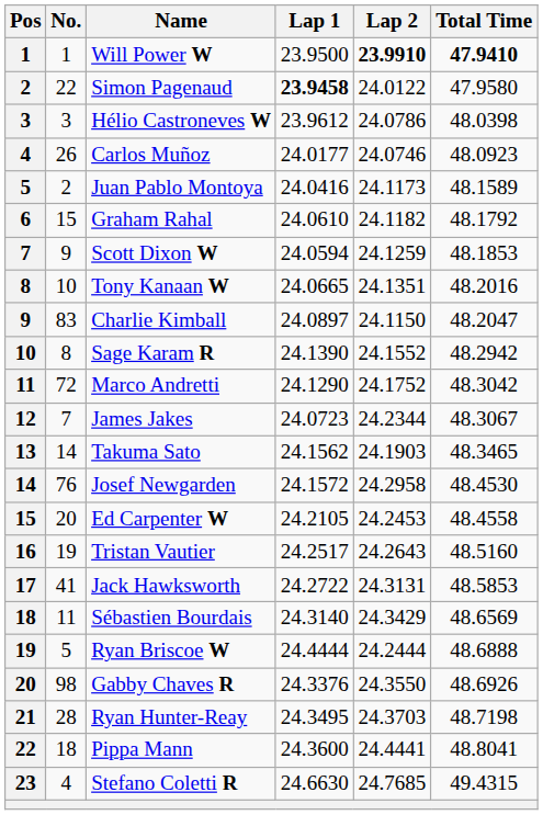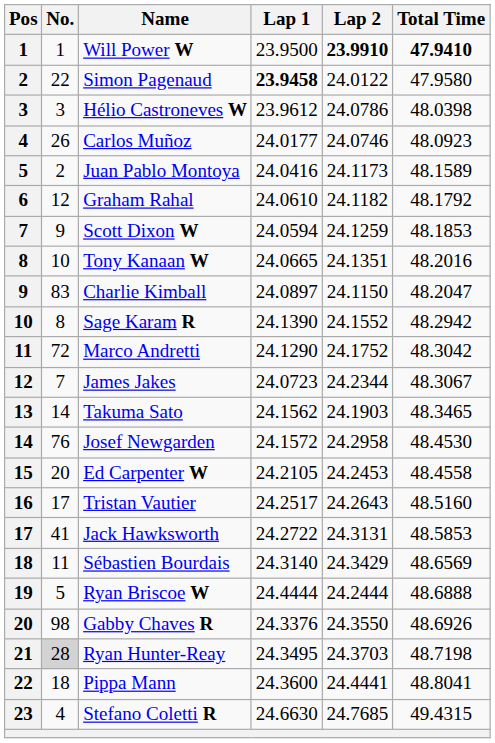Graham Rahal | No.: 15 -> 12
Tristan Vautier | No.: 19 -> 17
Ryan Hunter-Reay | No.: no background -> lightgrey background
